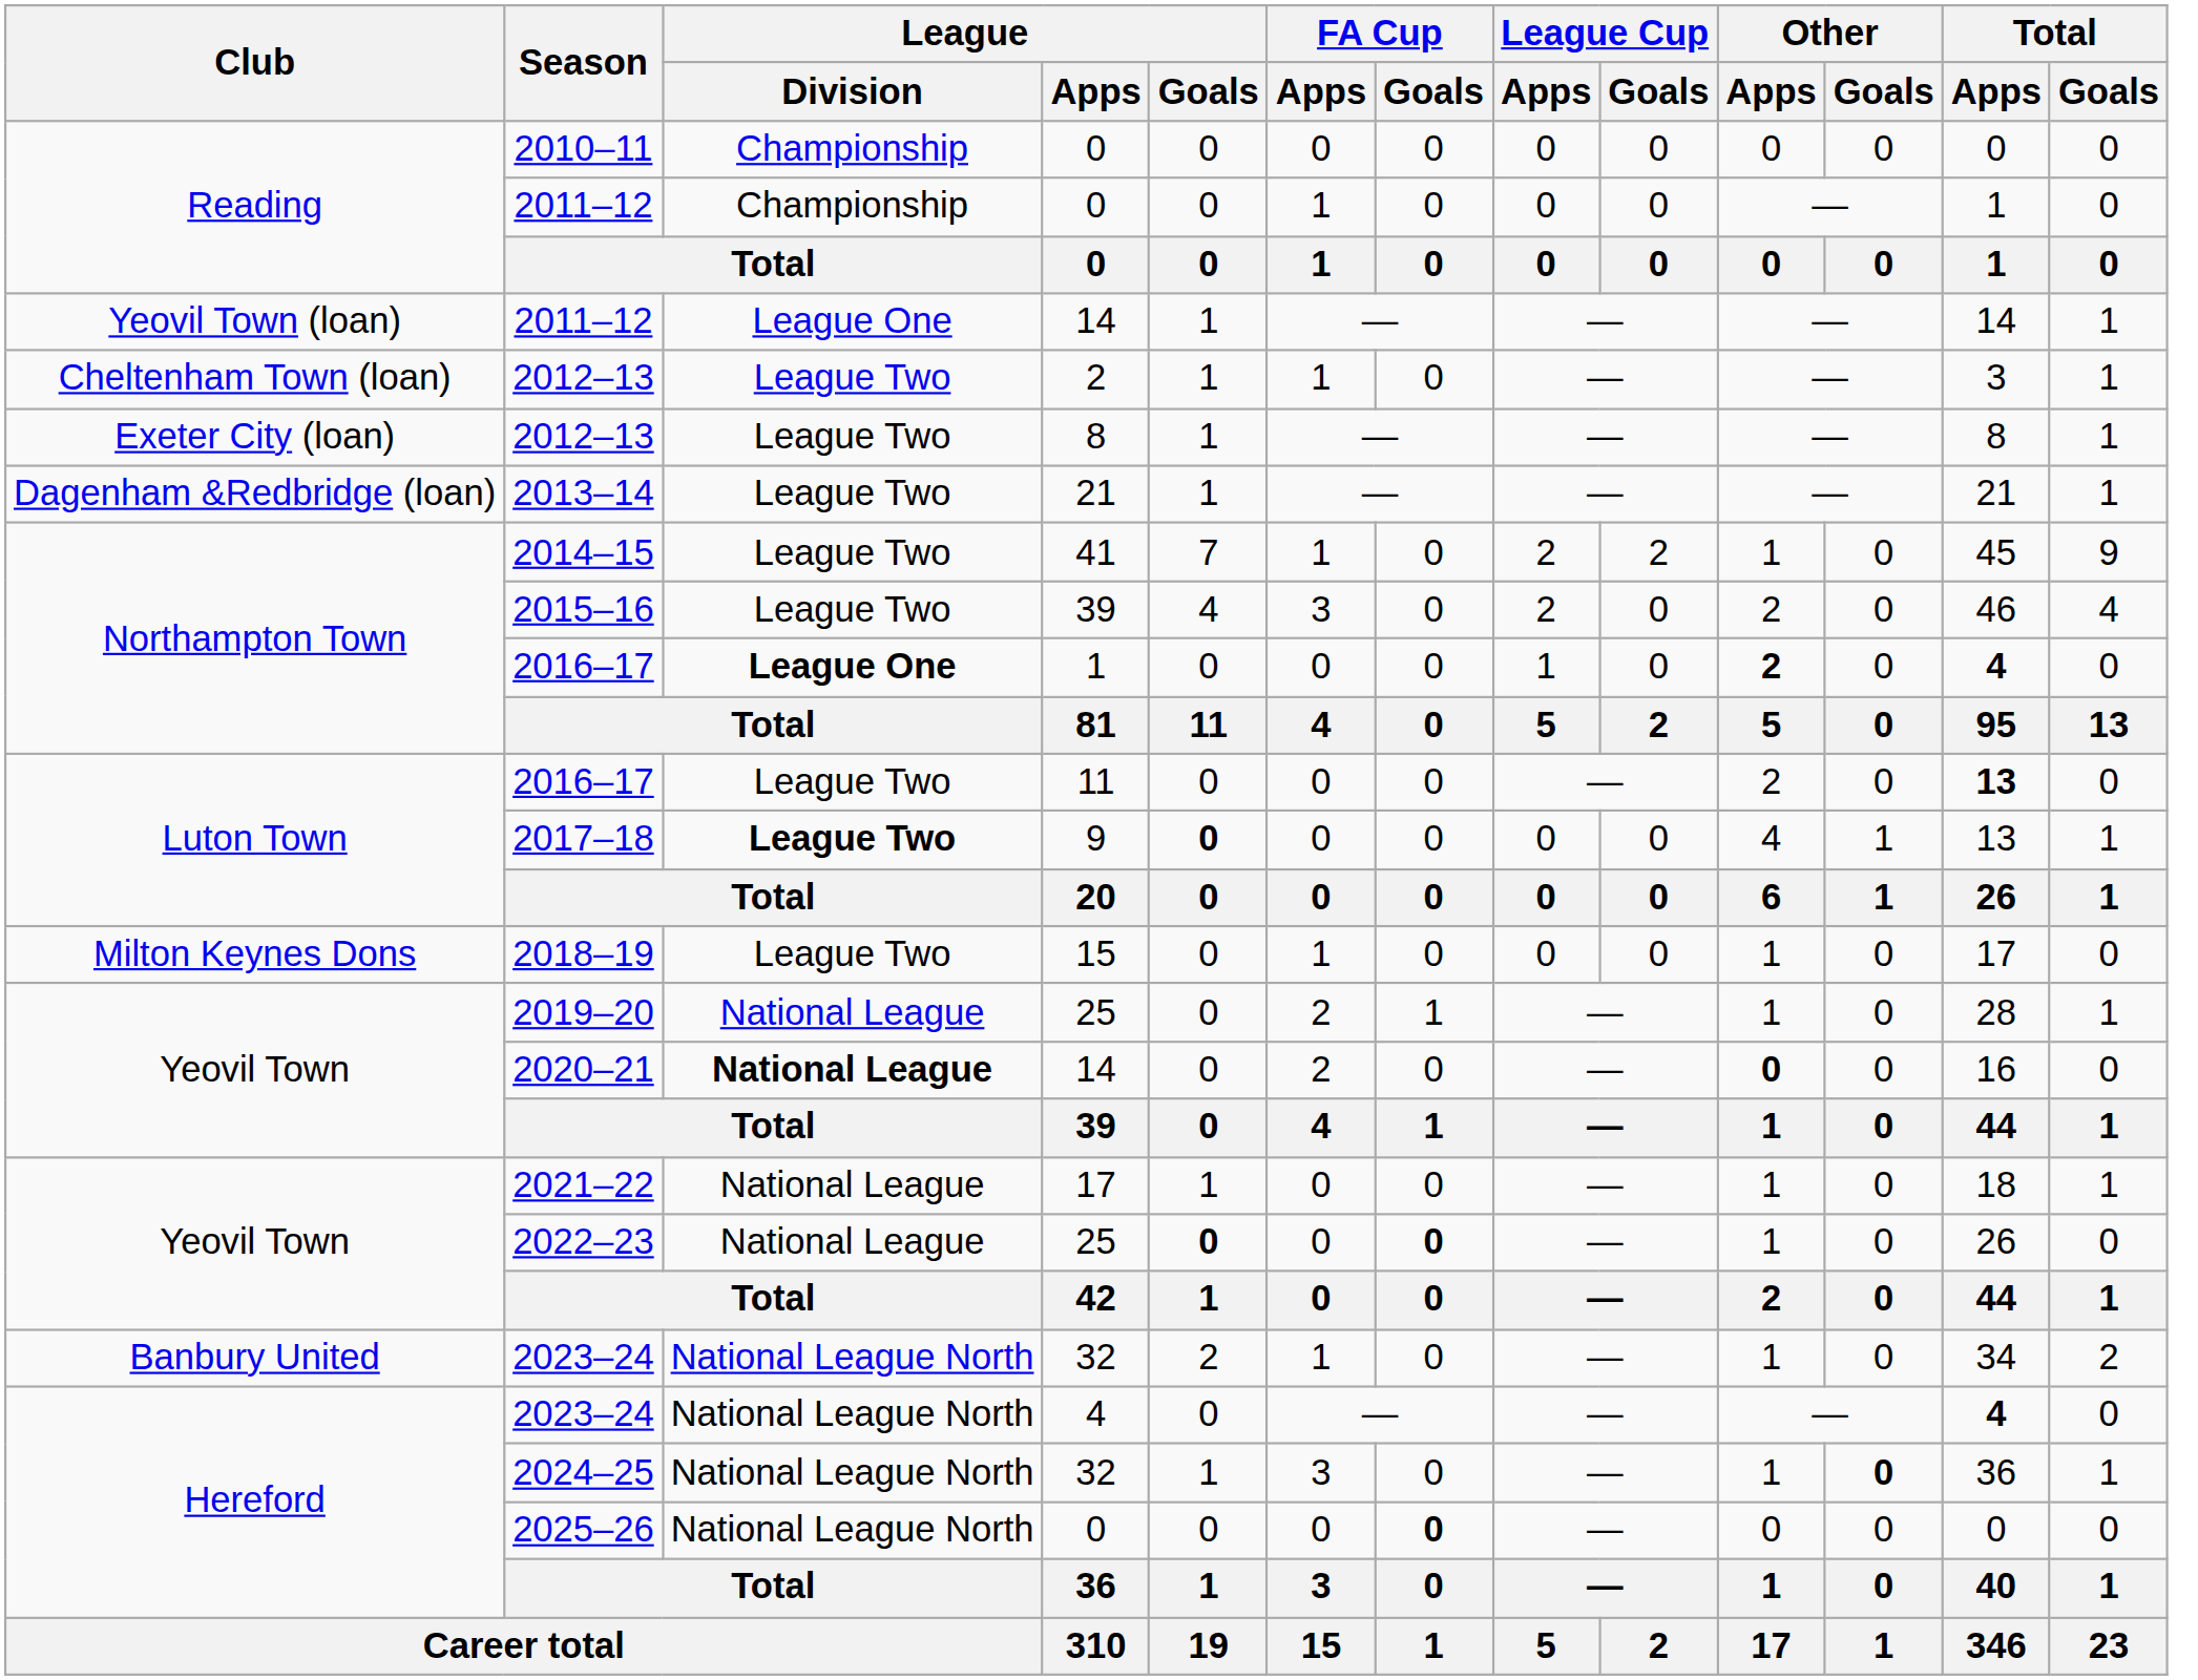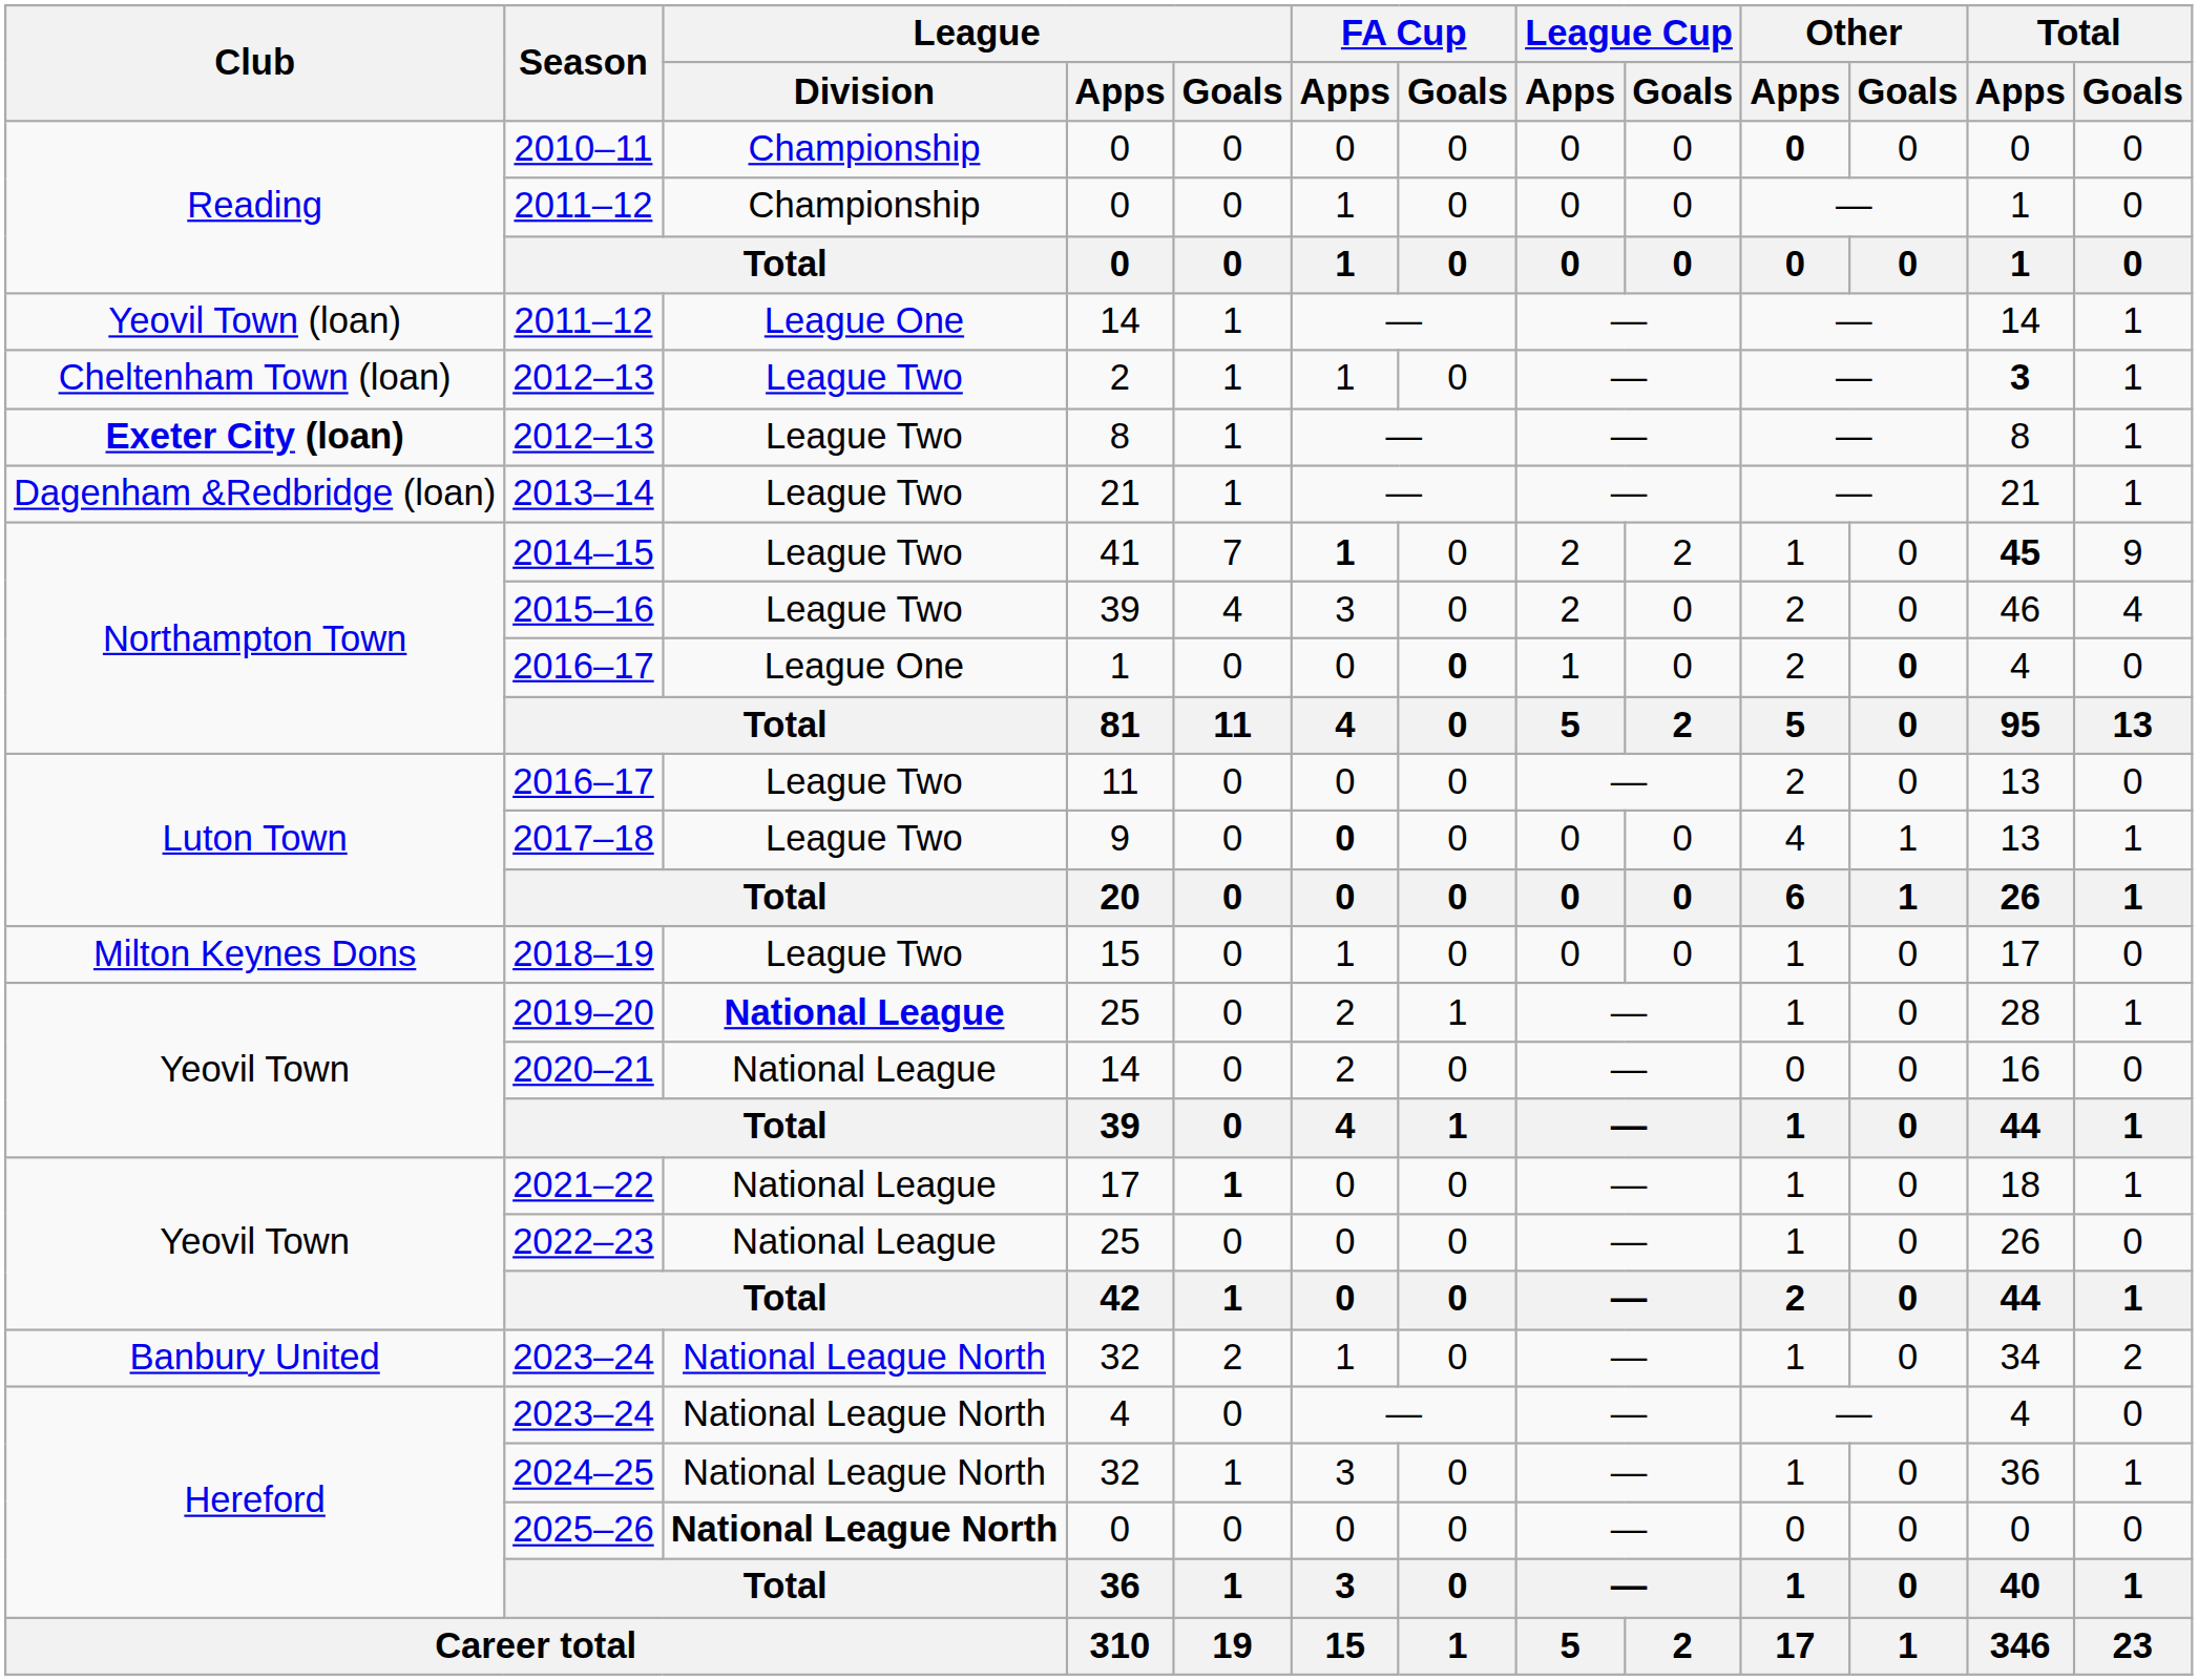2010–11 | Other / Apps: normal -> bold
2012–13 / 2 | Total / Apps: normal -> bold
2012–13 / 8 | Club: normal -> bold
2014–15 | FA Cup / Apps: normal -> bold
2014–15 | Total / Apps: normal -> bold
2016–17 / 1 | League / Division: bold -> normal
2016–17 / 1 | FA Cup / Goals: normal -> bold
2016–17 / 1 | Other / Apps: bold -> normal
2016–17 / 1 | Other / Goals: normal -> bold
2016–17 / 1 | Total / Apps: bold -> normal
2016–17 / 11 | Total / Apps: bold -> normal
2017–18 | League / Division: bold -> normal
2017–18 | League / Goals: bold -> normal
2017–18 | FA Cup / Apps: normal -> bold
2019–20 | League / Division: normal -> bold
2020–21 | League / Division: bold -> normal
2020–21 | Other / Apps: bold -> normal
2021–22 | League / Goals: normal -> bold
2022–23 | League / Goals: bold -> normal
2022–23 | FA Cup / Goals: bold -> normal
2023–24 / 4 | Total / Apps: bold -> normal
2024–25 | Other / Goals: bold -> normal
2025–26 | League / Division: normal -> bold
2025–26 | FA Cup / Goals: bold -> normal
